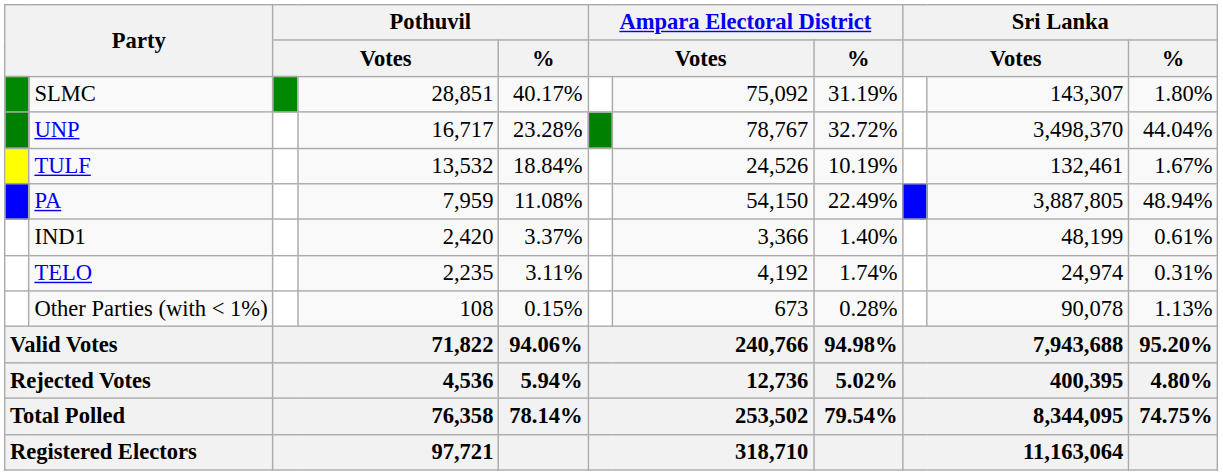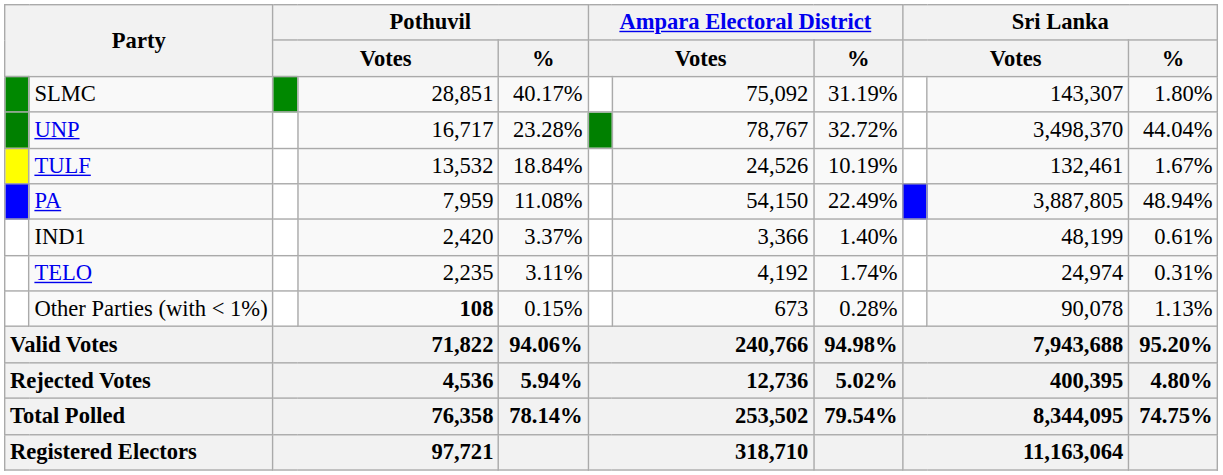Other Parties (with < 1%) | column 4: normal -> bold
